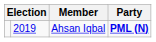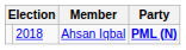Ahsan Iqbal | column 2: 2019 -> 2018
